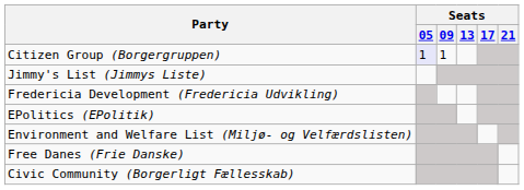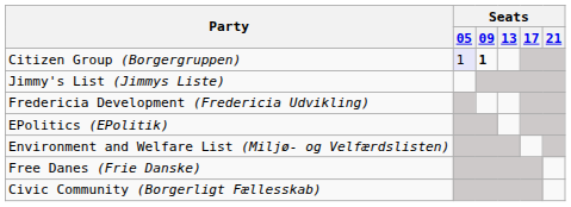Citizen Group (Borgergruppen) | Seats / 09: normal -> bold
